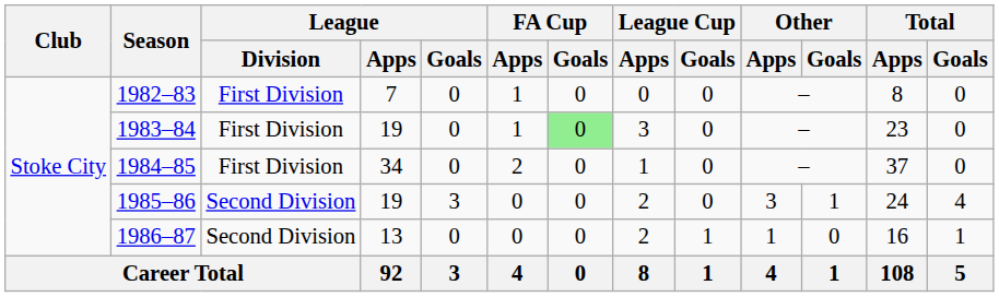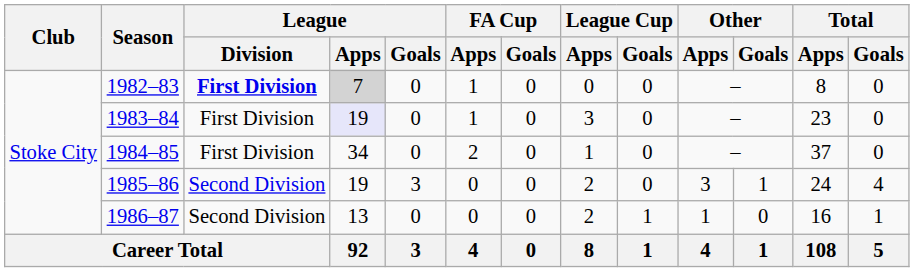1982–83 | League / Division: normal -> bold
1982–83 | League / Apps: no background -> lightgrey background
1983–84 | League / Apps: no background -> lavender background
1983–84 | FA Cup / Goals: lightgreen background -> no background
